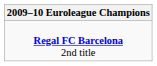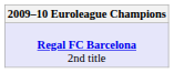row 2 | column 1: no background -> lavender background
